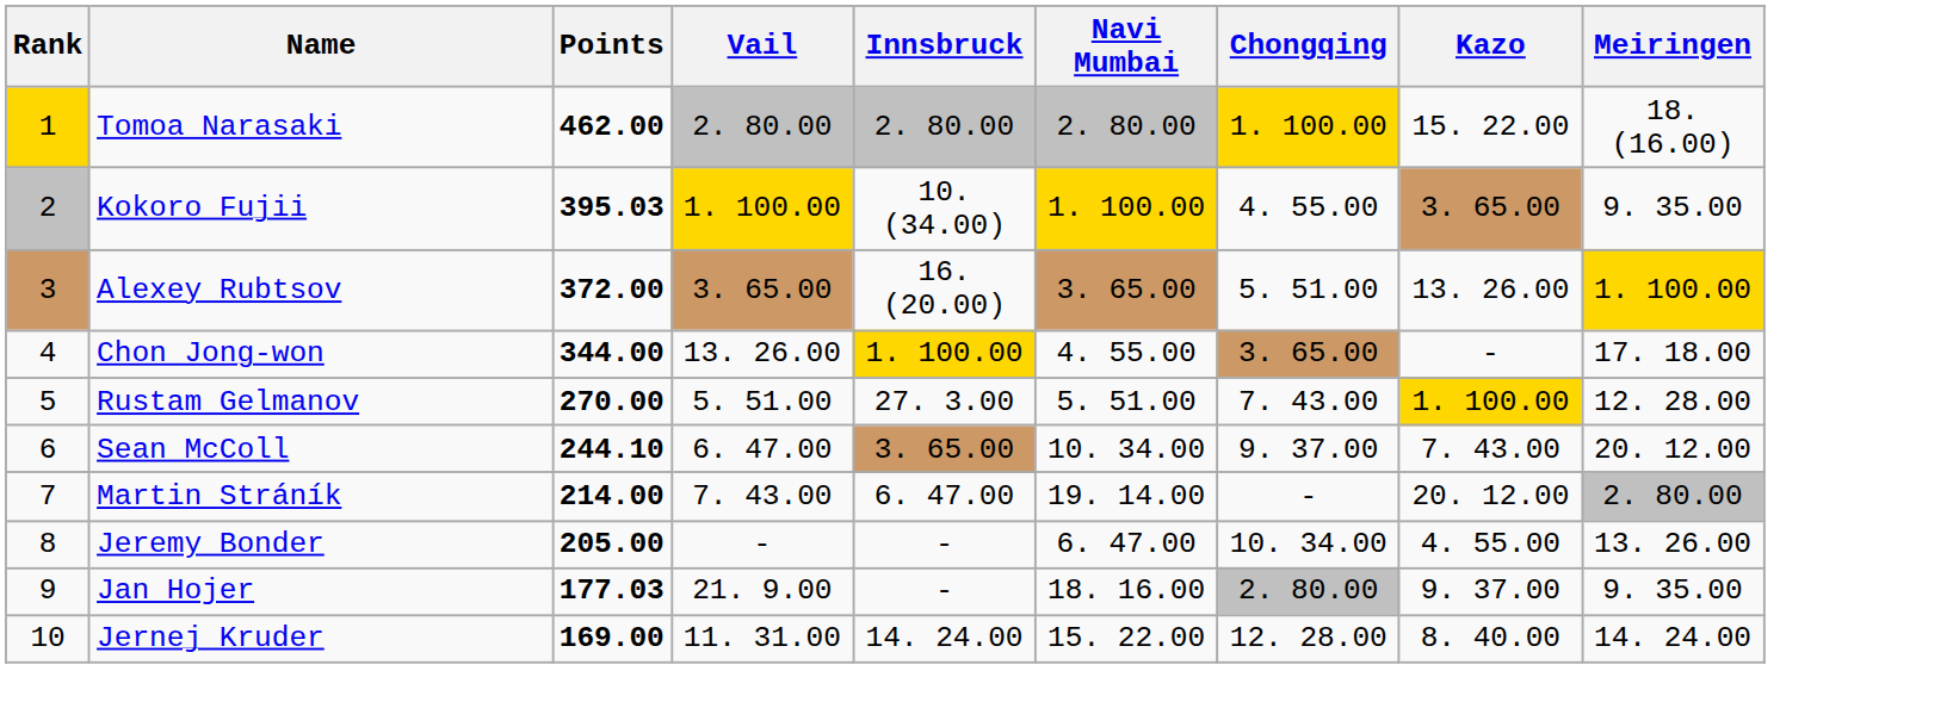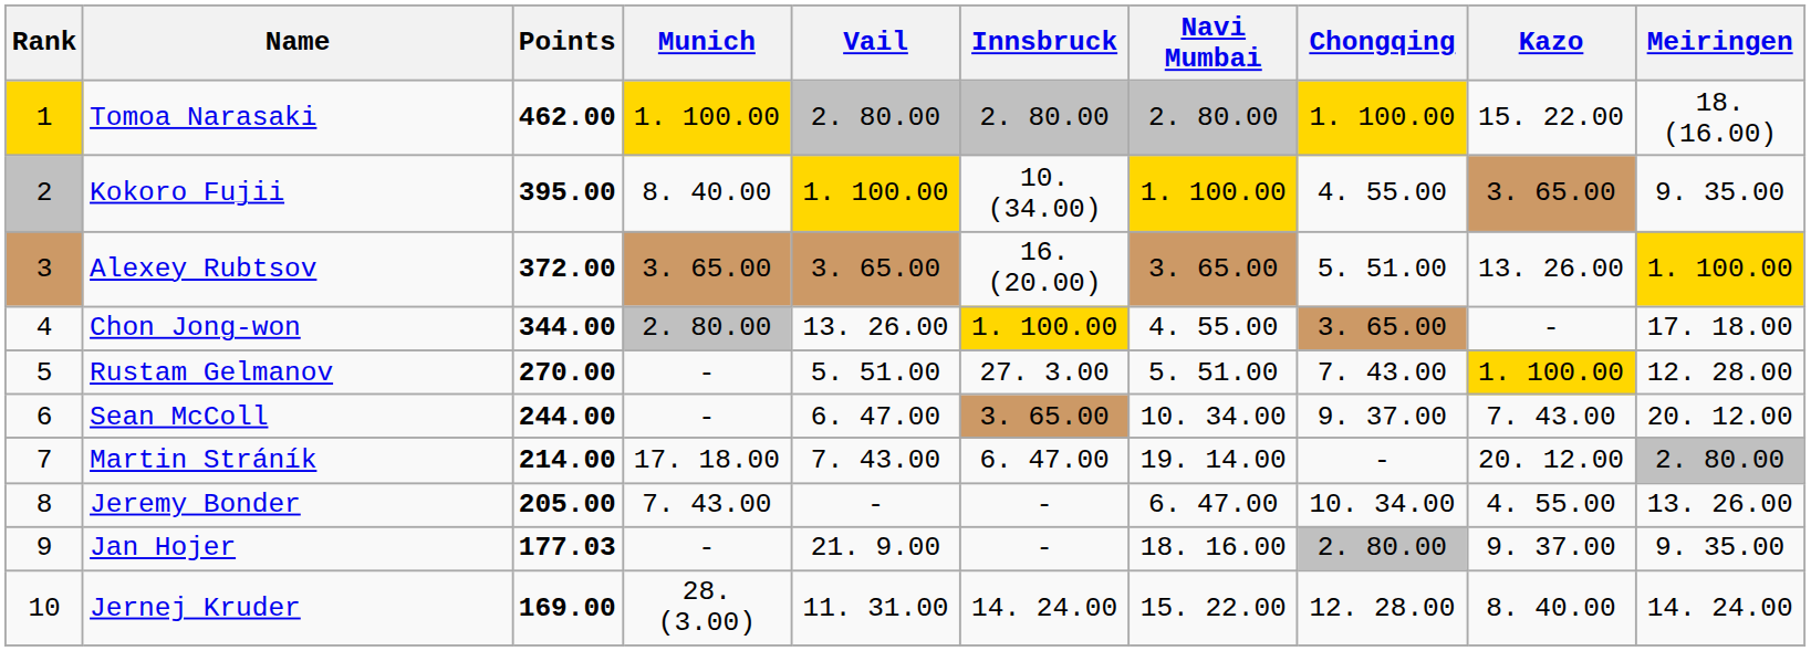+ column: Munich | 1. 100.00 | 8. 40.00 | 3. 65.00 | 2. 80.00 | - | - | 17. 18.00 | 7. 43.00 | - | 28. (3.00)
Kokoro Fujii | Points: 395.03 -> 395.00
Sean McColl | Points: 244.10 -> 244.00
